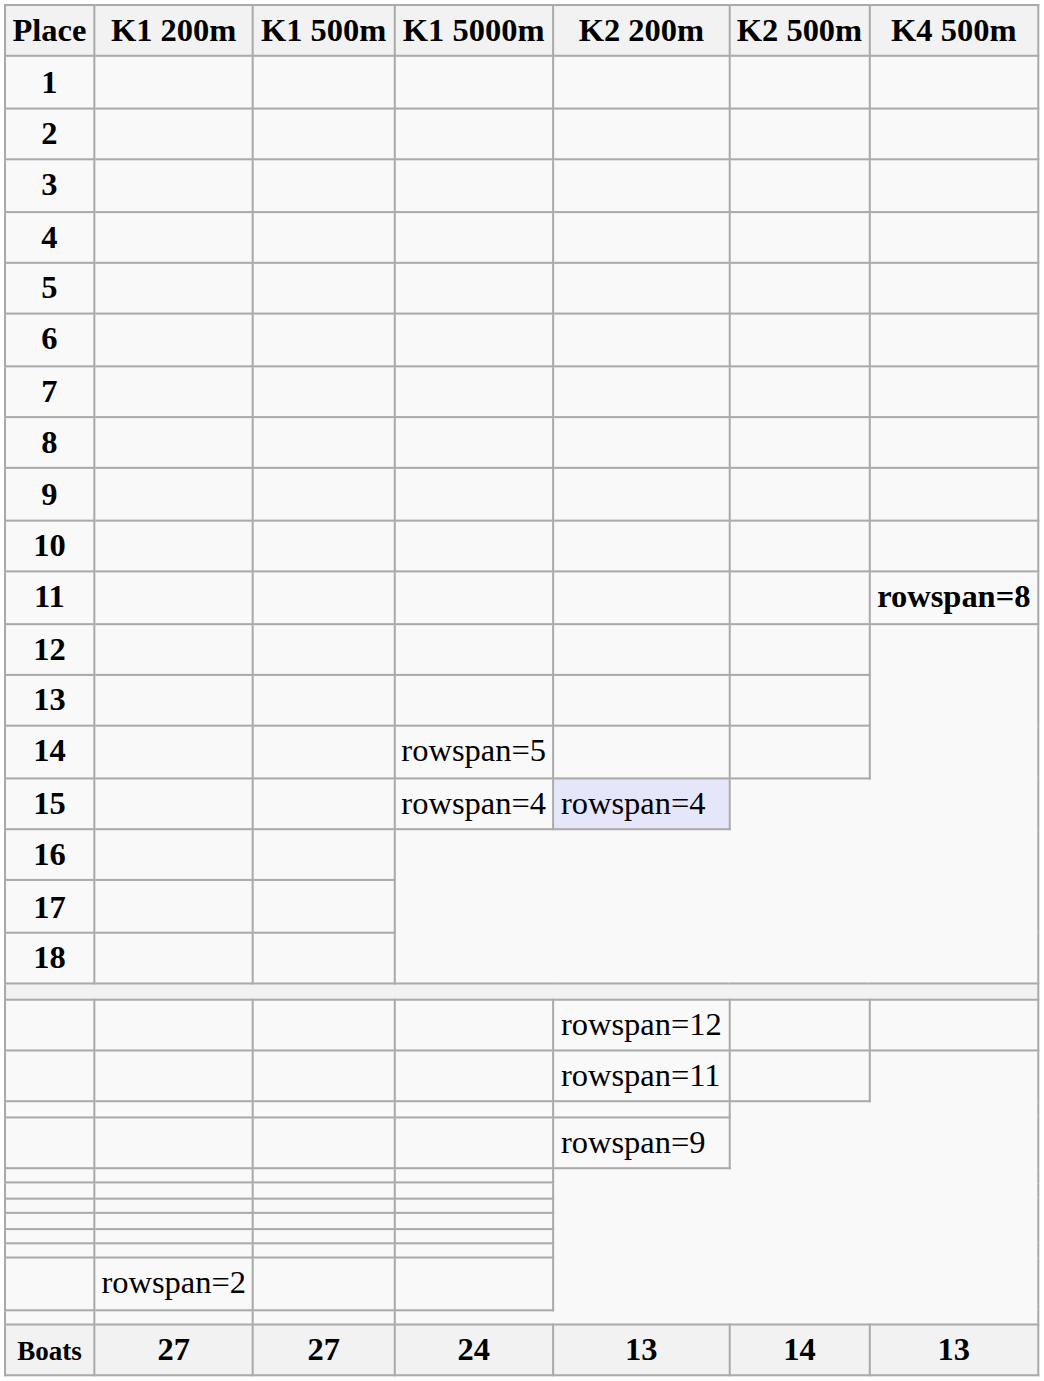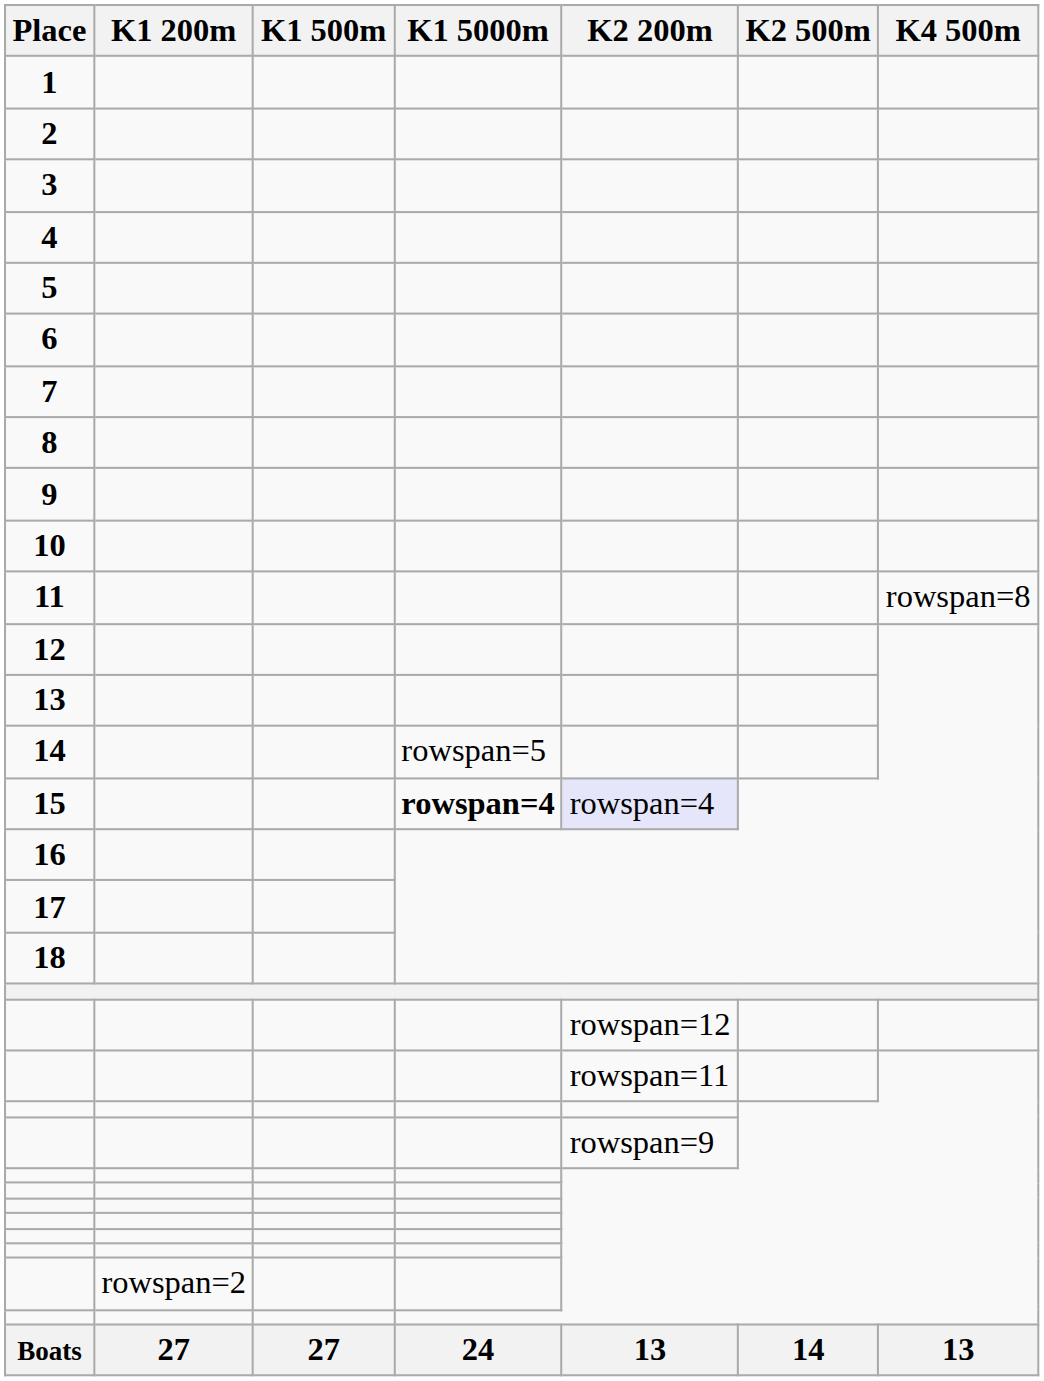11 | K4 500m: bold -> normal
15 | K1 5000m: normal -> bold
